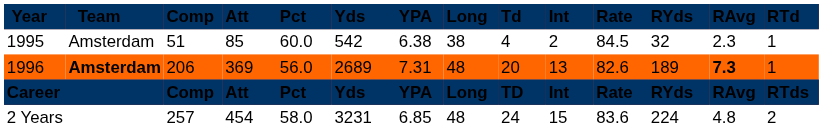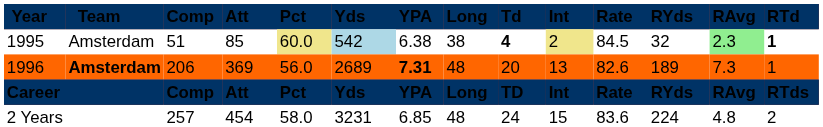1995 | column 5: no background -> khaki background
1995 | column 6: no background -> lightblue background
1995 | column 9: normal -> bold
1995 | column 10: no background -> khaki background
1995 | column 13: no background -> lightgreen background
1995 | column 14: normal -> bold
1996 | column 7: normal -> bold
1996 | column 13: bold -> normal
